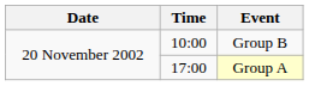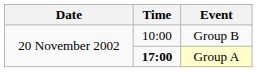Group A | Time: normal -> bold
